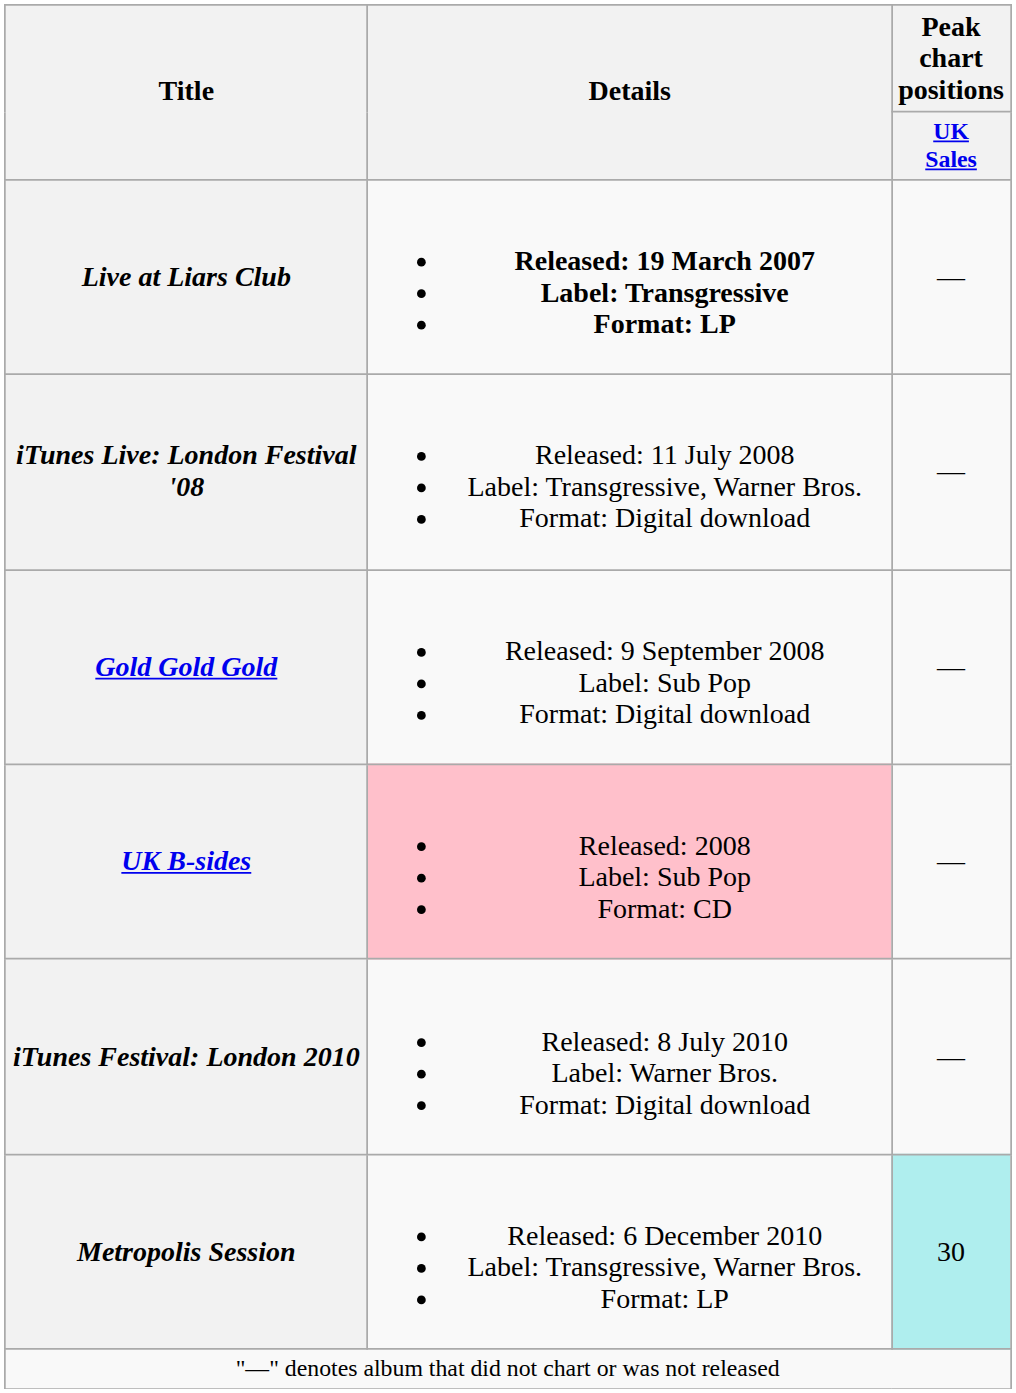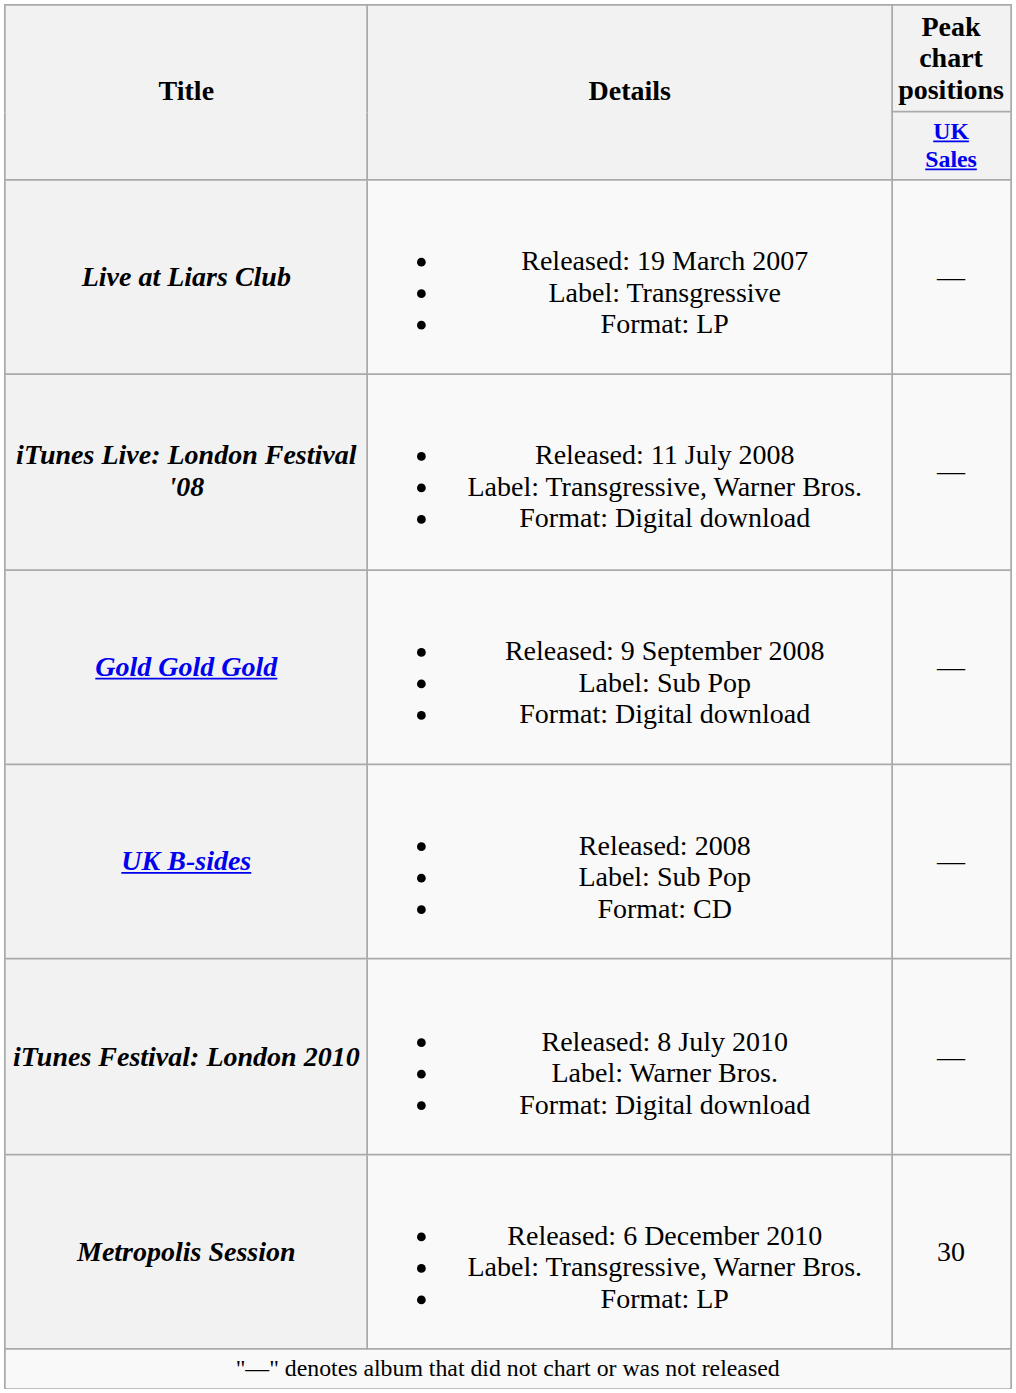Live at Liars Club | Details: bold -> normal
UK B-sides | Details: pink background -> no background
Metropolis Session | Peak chart positions / UK Sales: paleturquoise background -> no background
